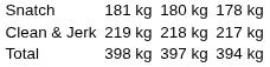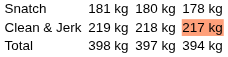Clean & Jerk | column 4: no background -> lightsalmon background
